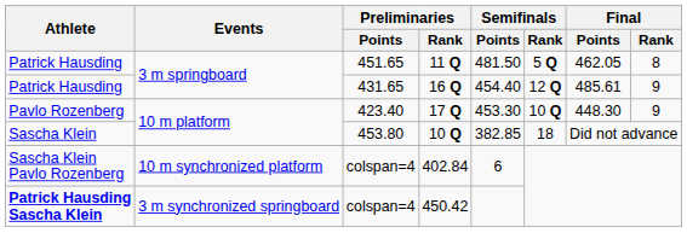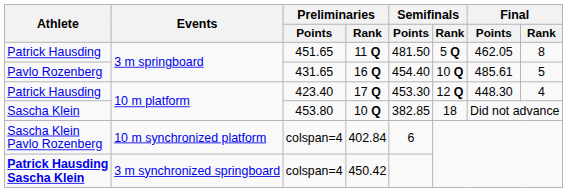16 Q | Athlete: Patrick Hausding -> Pavlo Rozenberg
16 Q | Semifinals / Rank: 12 Q -> 10 Q
16 Q | Final / Rank: 9 -> 5
17 Q | Athlete: Pavlo Rozenberg -> Patrick Hausding
17 Q | Semifinals / Rank: 10 Q -> 12 Q
17 Q | Final / Rank: 9 -> 4
